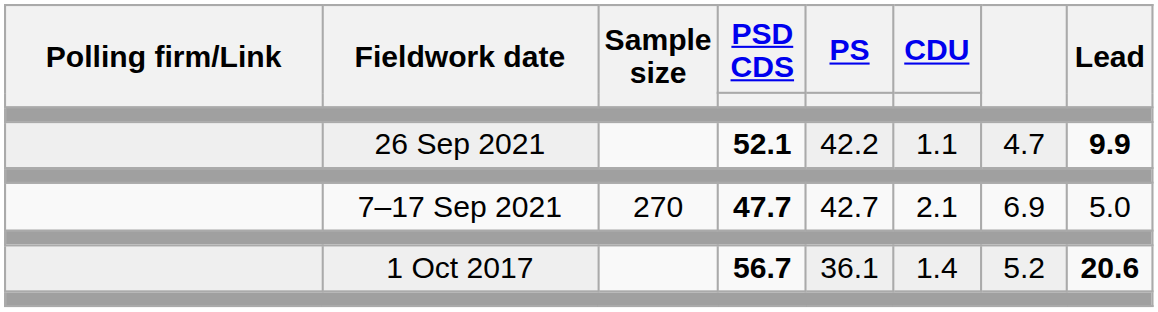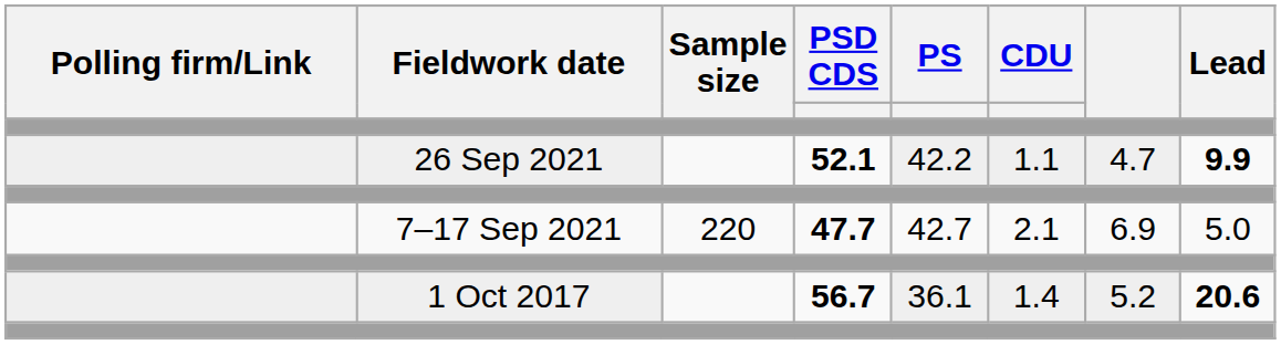7–17 Sep 2021 | Sample size: 270 -> 220
